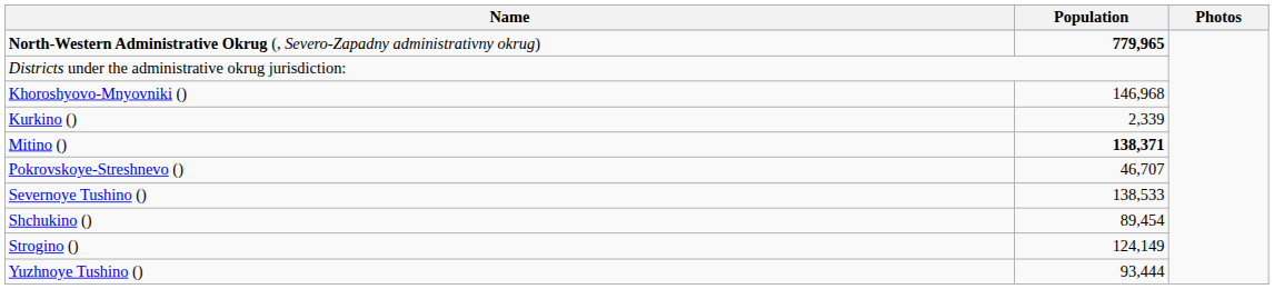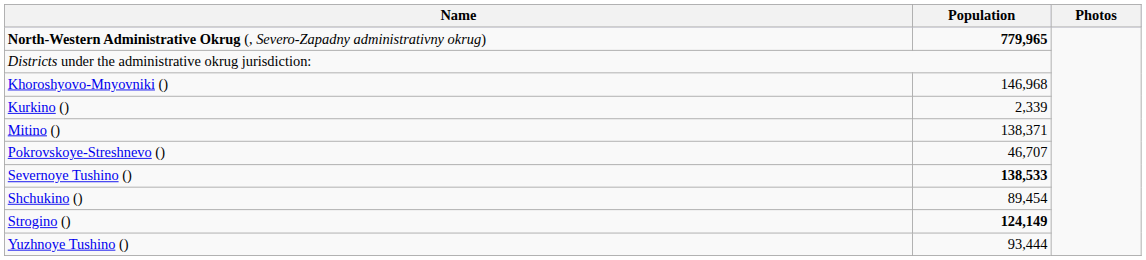Mitino () | Population: bold -> normal
Severnoye Tushino () | Population: normal -> bold
Strogino () | Population: normal -> bold
